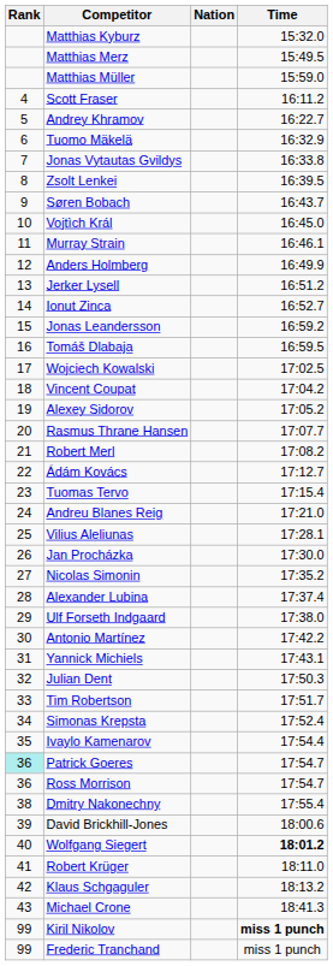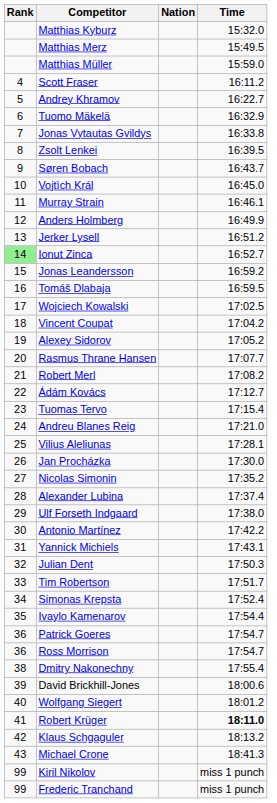Ionut Zinca | Rank: no background -> lightgreen background
Patrick Goeres | Rank: paleturquoise background -> no background
Wolfgang Siegert | Time: bold -> normal
Robert Krüger | Time: normal -> bold
Kiril Nikolov | Time: bold -> normal
